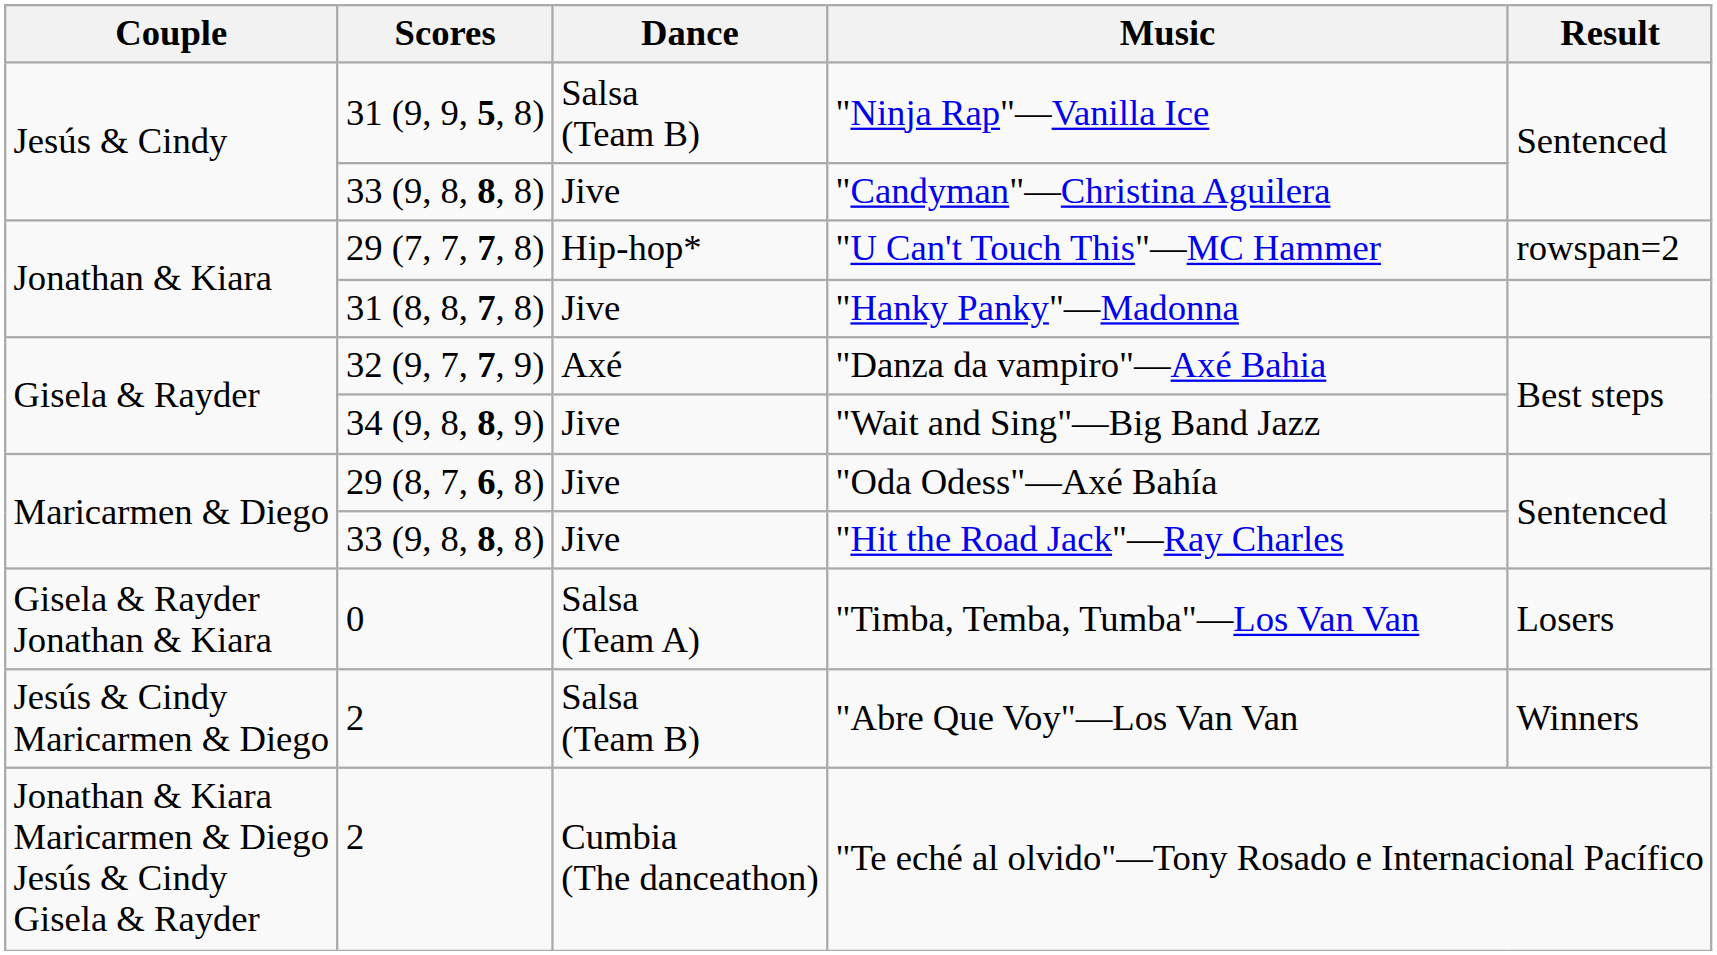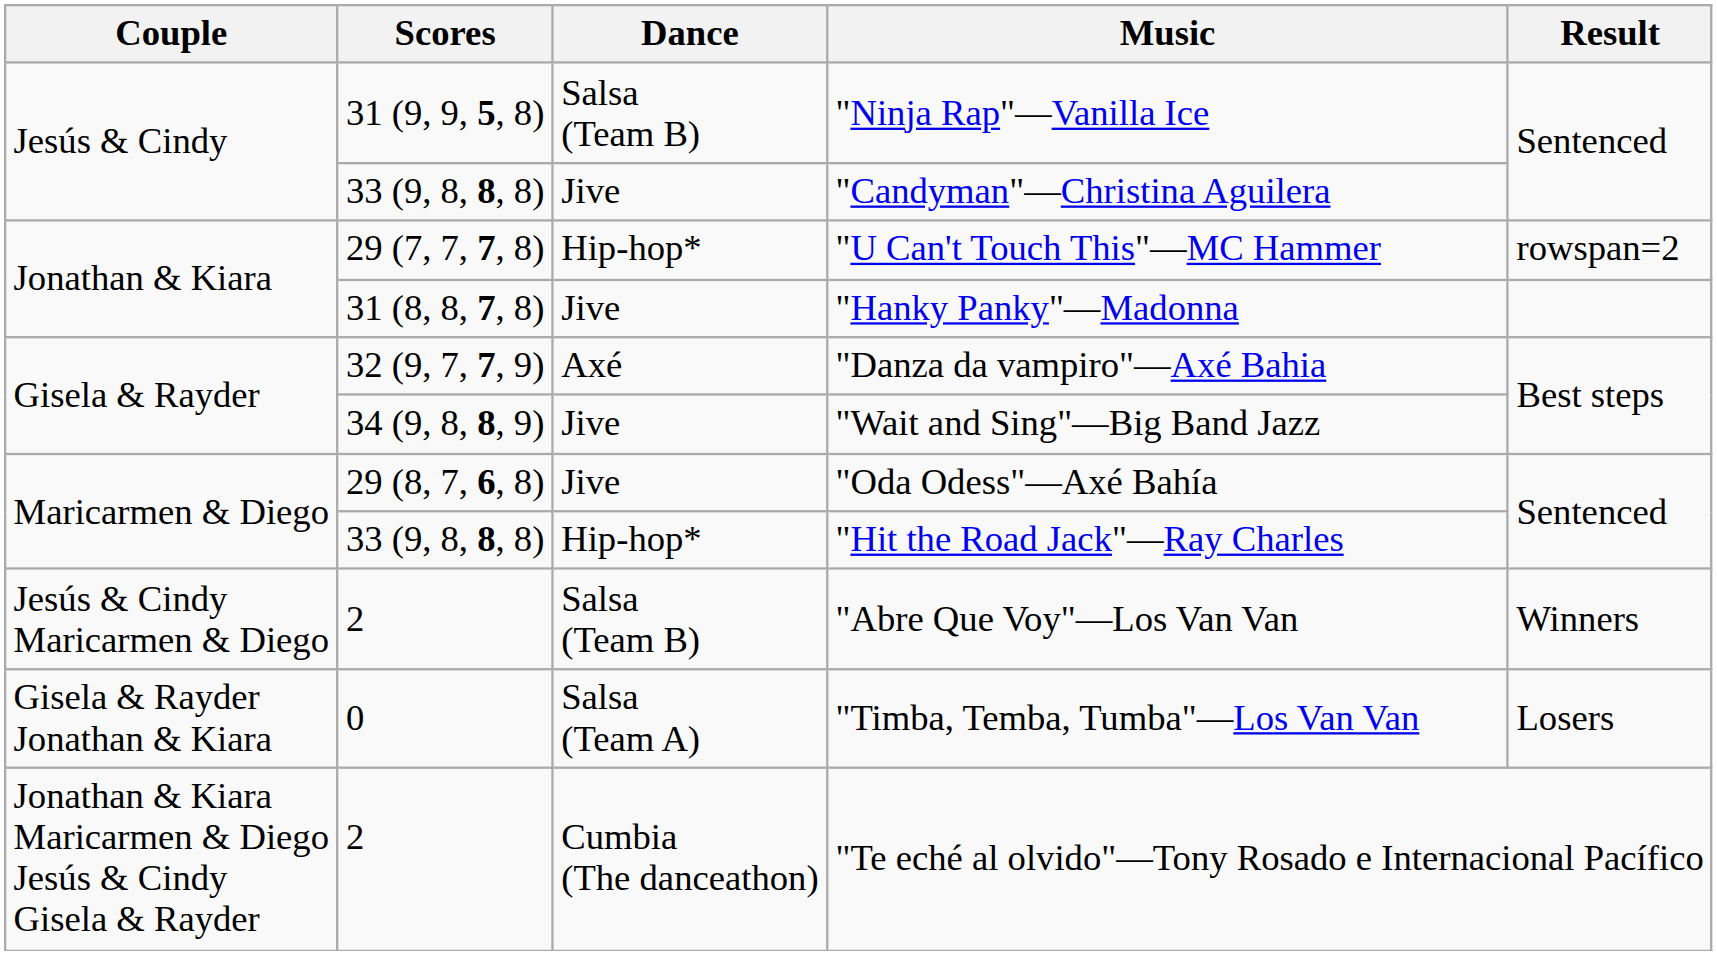"Hit the Road Jack"—Ray Charles | Dance: Jive -> Hip-hop*
rows swapped: "Timba, Temba, Tumba"—Los Van Van <-> "Abre Que Voy"—Los Van Van
